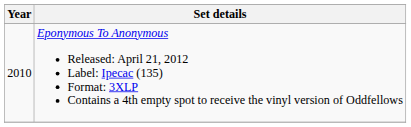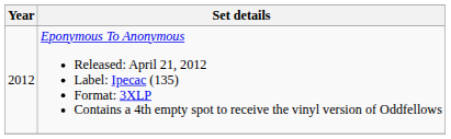row 2 | Year: 2010 -> 2012
